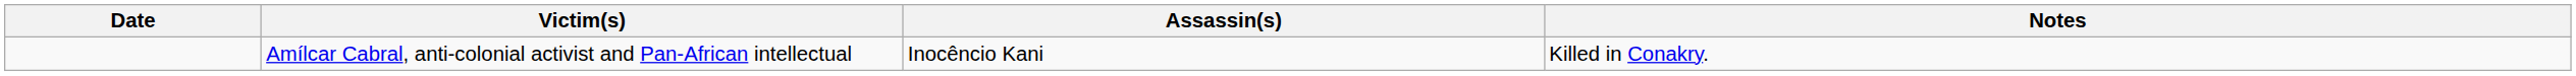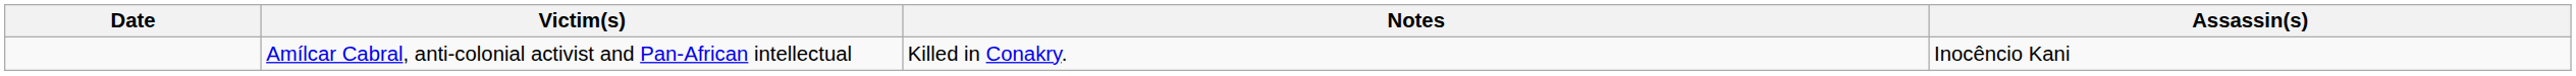columns swapped: Assassin(s) <-> Notes
